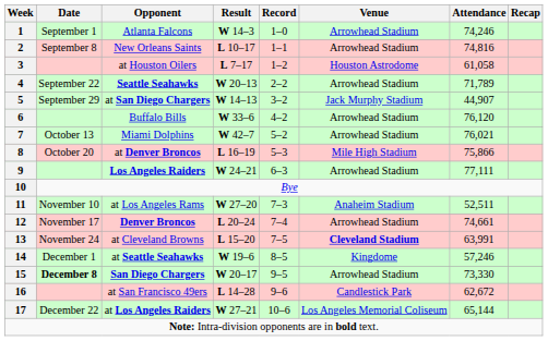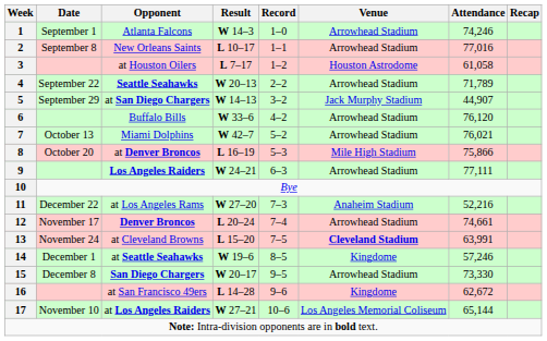2 | Attendance: 74,816 -> 77,016
11 | Date: November 10 -> December 22
11 | Attendance: 52,511 -> 52,216
15 | Date: bold -> normal
16 | Venue: Candlestick Park -> Kingdome
17 | Date: December 22 -> November 10
